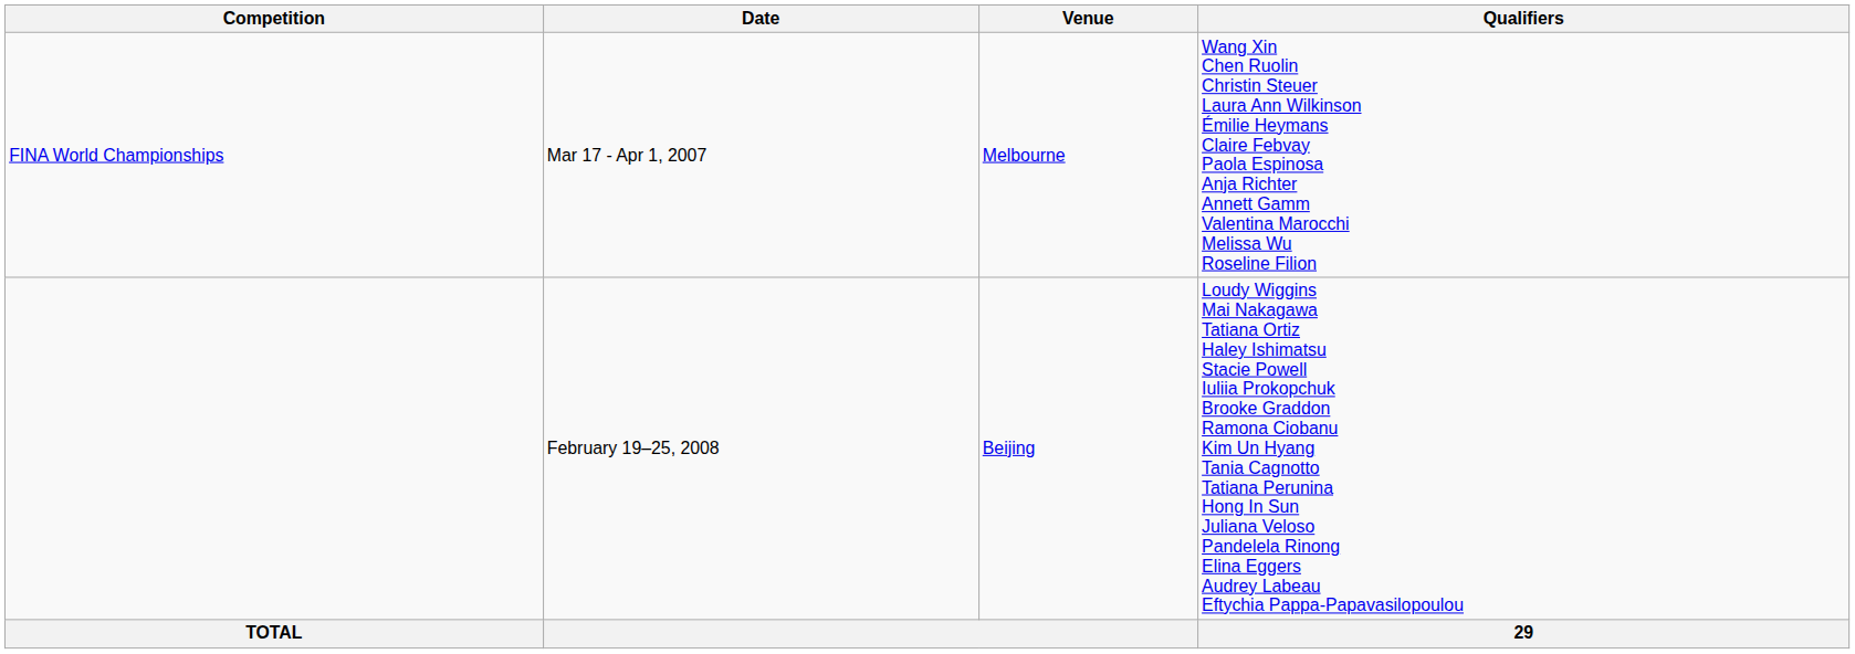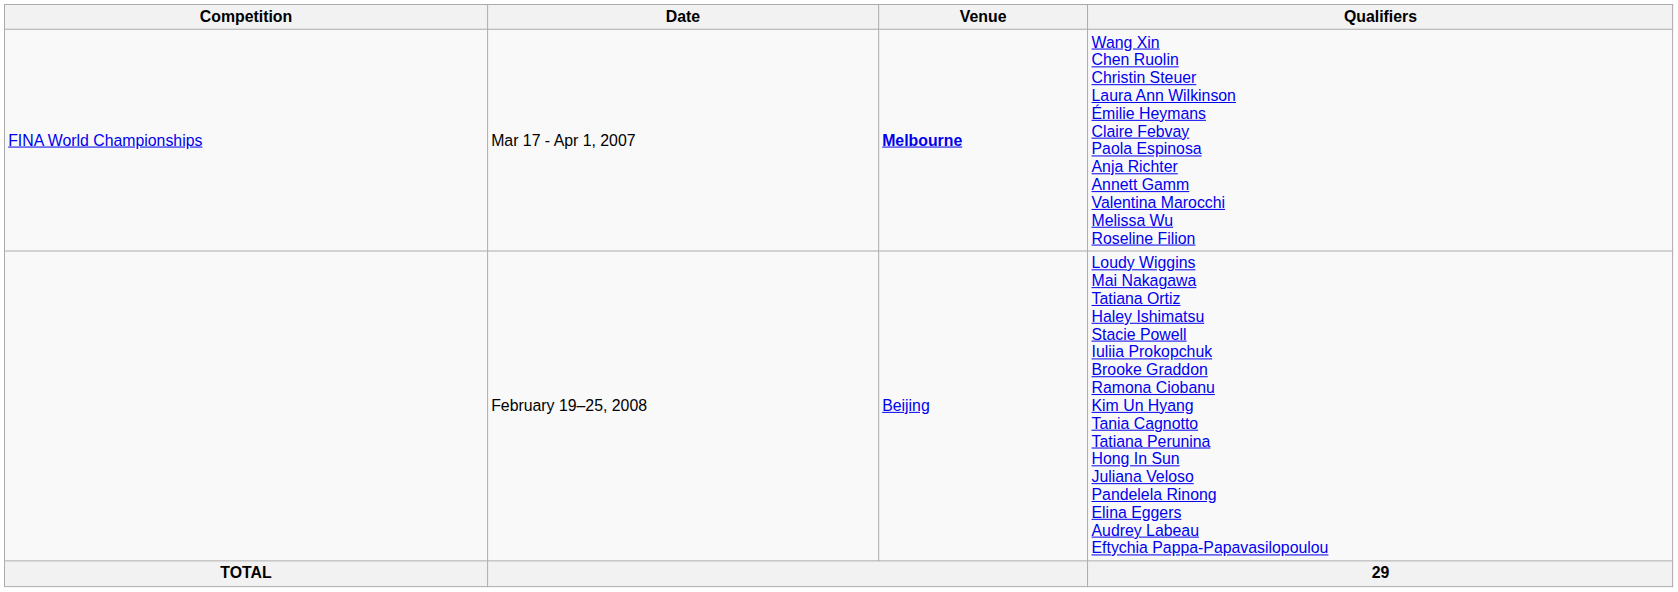FINA World Championships | Venue: normal -> bold
